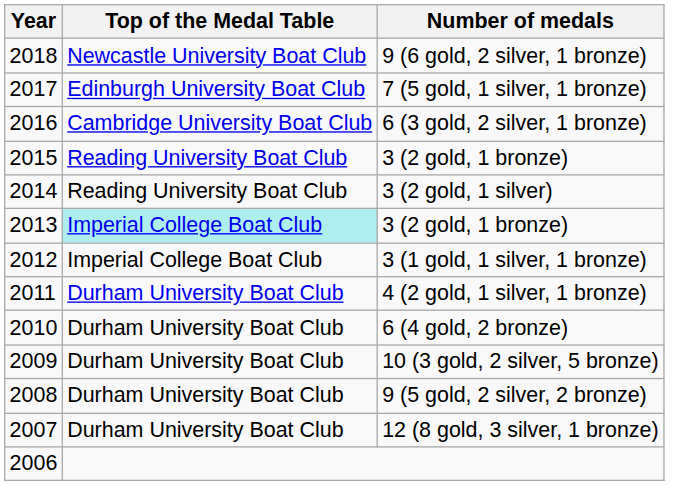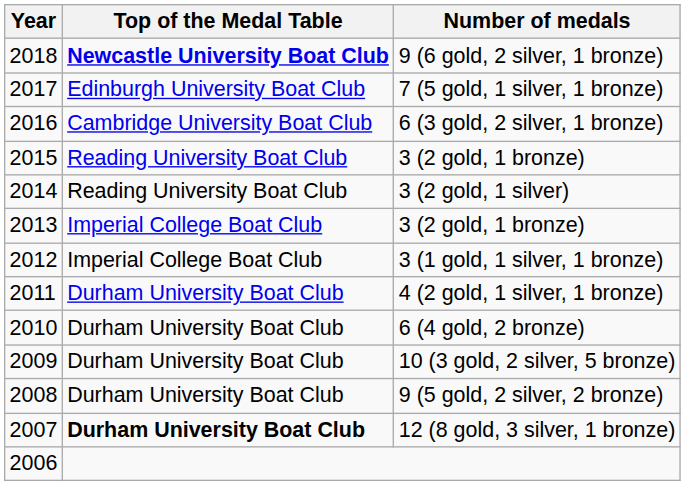9 (6 gold, 2 silver, 1 bronze) | Top of the Medal Table: normal -> bold
2013 / 3 (2 gold, 1 bronze) | Top of the Medal Table: paleturquoise background -> no background
12 (8 gold, 3 silver, 1 bronze) | Top of the Medal Table: normal -> bold
